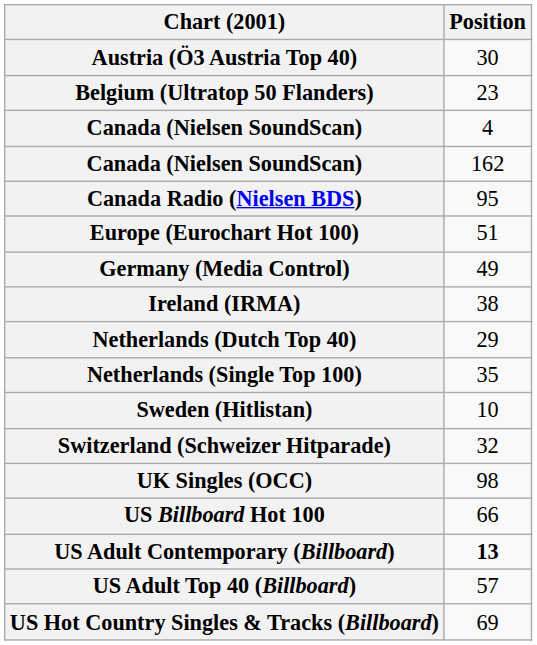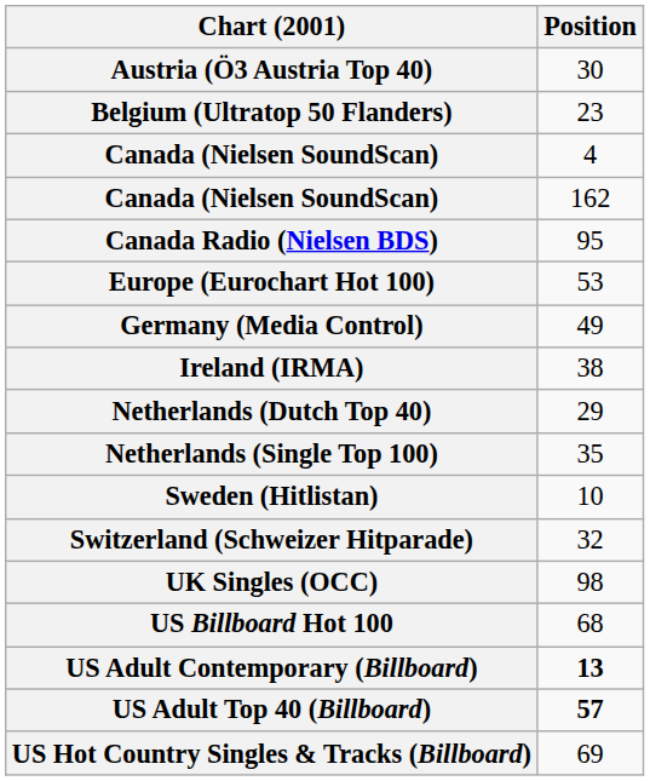row 7 | Position: 51 -> 53
row 15 | Position: 66 -> 68
row 17 | Position: normal -> bold
